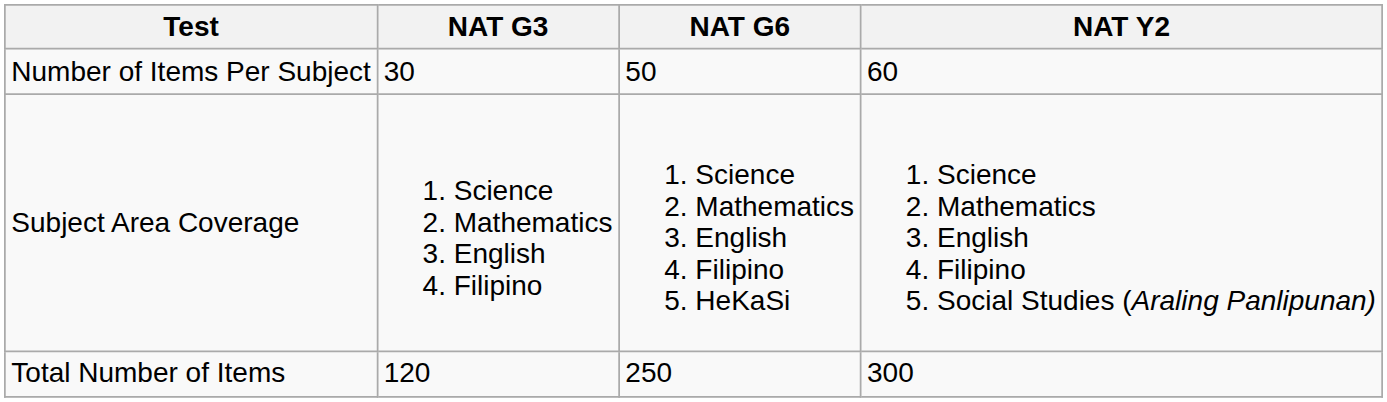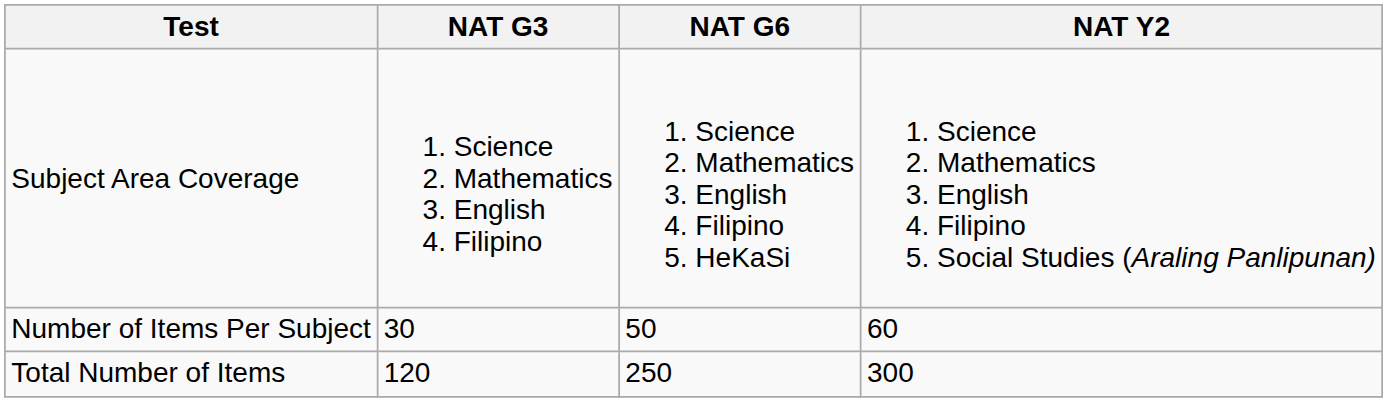rows swapped: Subject Area Coverage <-> Number of Items Per Subject
